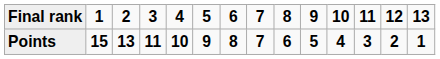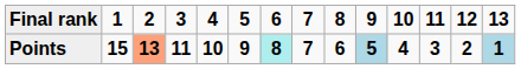Points | column 3: no background -> lightsalmon background
Points | column 7: no background -> paleturquoise background
Points | column 10: no background -> lightblue background
Points | column 14: no background -> lightblue background
